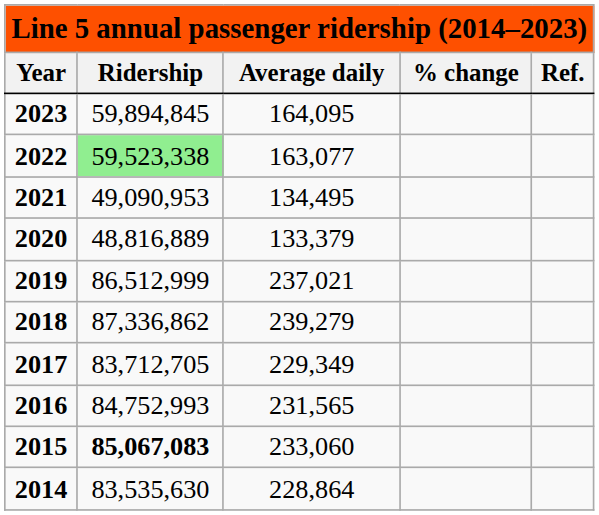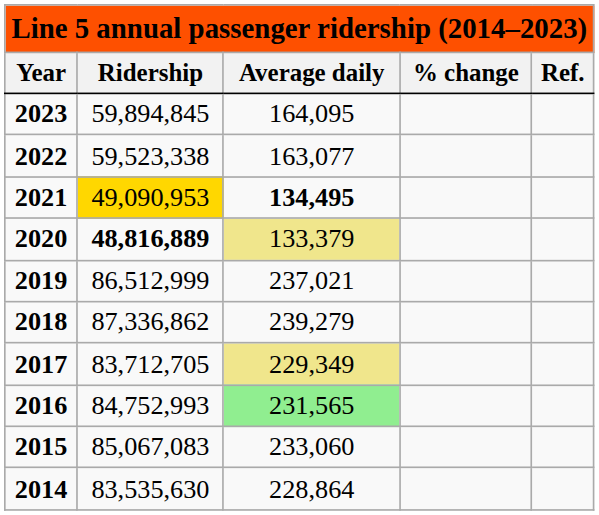2022 | Ridership: lightgreen background -> no background
2021 | Ridership: no background -> gold background
2021 | Average daily: normal -> bold
2020 | Ridership: normal -> bold
2020 | Average daily: no background -> khaki background
2017 | Average daily: no background -> khaki background
2016 | Average daily: no background -> lightgreen background
2015 | Ridership: bold -> normal
